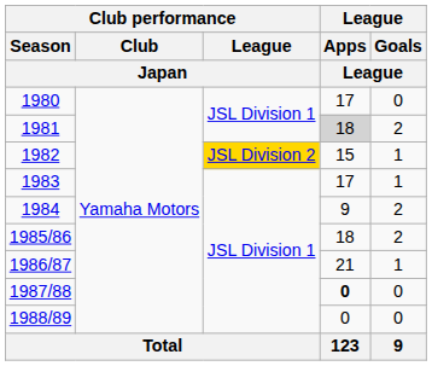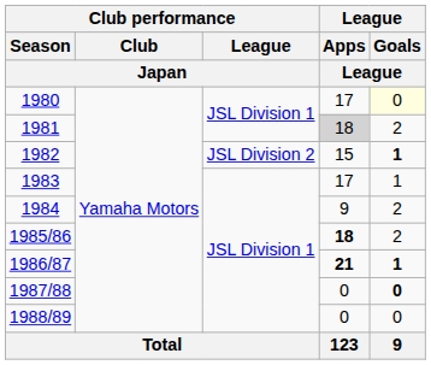1980 | League / Goals / League: no background -> lightyellow background
1982 | Club performance / League / Japan: gold background -> no background
1982 | League / Goals / League: normal -> bold
1985/86 | League / Apps / League: normal -> bold
1986/87 | League / Apps / League: normal -> bold
1986/87 | League / Goals / League: normal -> bold
1987/88 | League / Apps / League: bold -> normal
1987/88 | League / Goals / League: normal -> bold
